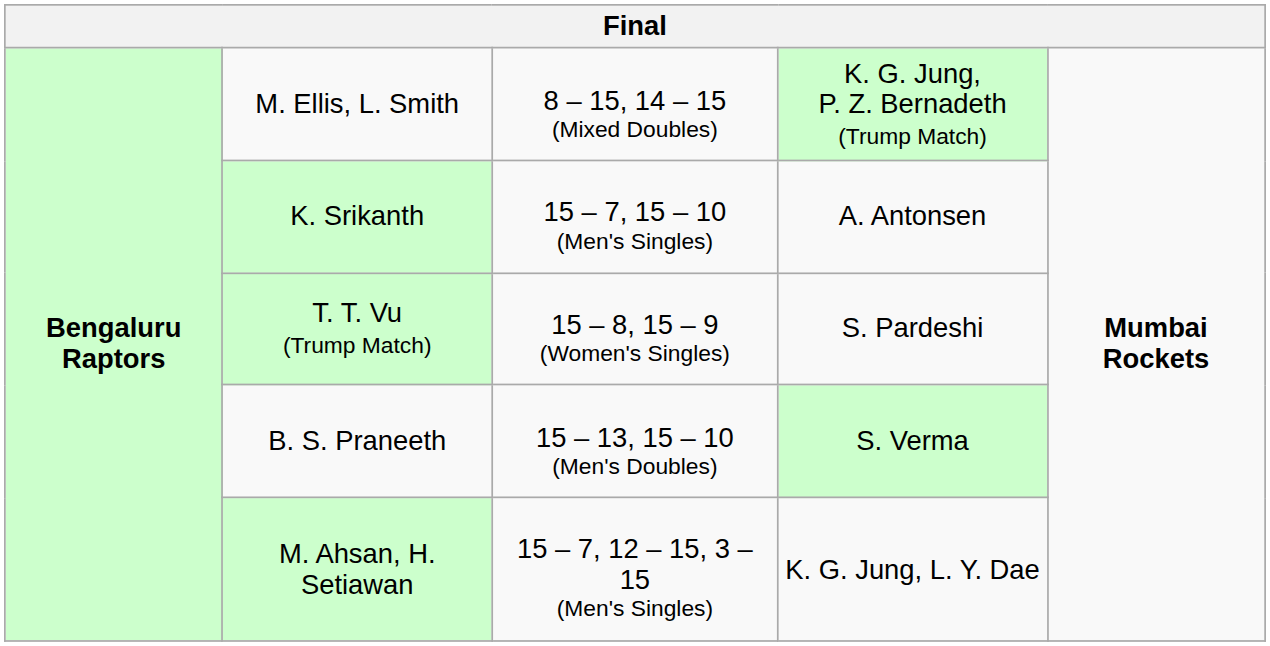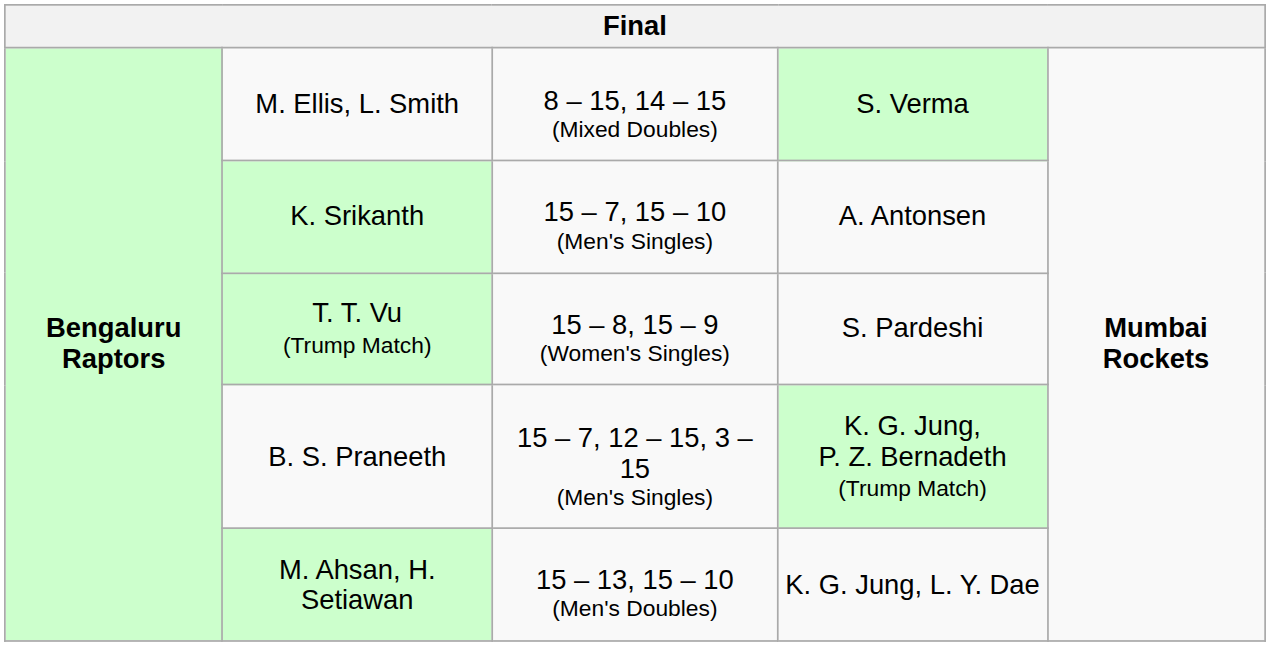M. Ellis, L. Smith | column 4: K. G. Jung, P. Z. Bernadeth (Trump Match) -> S. Verma
B. S. Praneeth | column 3: 15 – 13, 15 – 10 (Men's Doubles) -> 15 – 7, 12 – 15, 3 – 15 (Men's Singles)
B. S. Praneeth | column 4: S. Verma -> K. G. Jung, P. Z. Bernadeth (Trump Match)
M. Ahsan, H. Setiawan | column 3: 15 – 7, 12 – 15, 3 – 15 (Men's Singles) -> 15 – 13, 15 – 10 (Men's Doubles)
